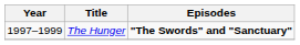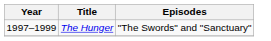The Hunger | Episodes: bold -> normal
